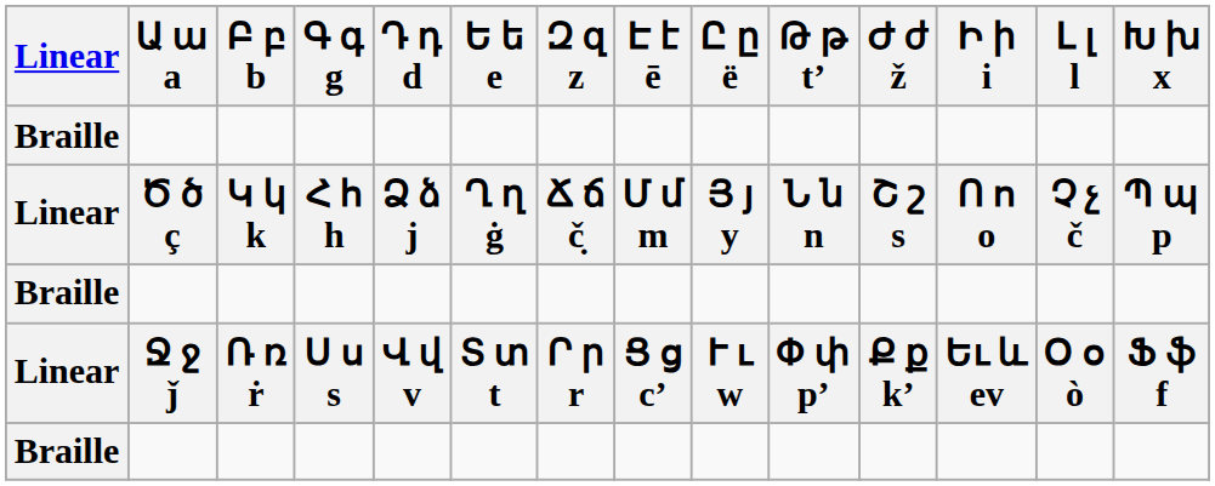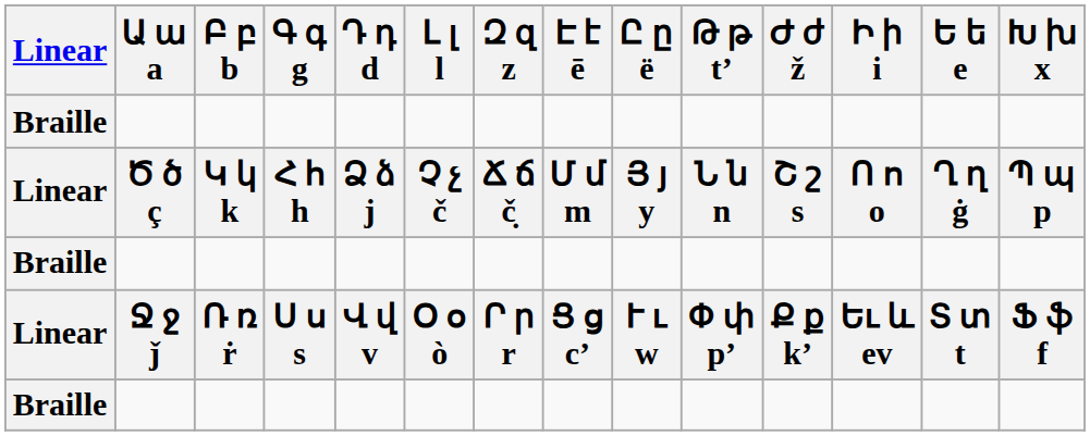columns swapped: Ե ե e <-> Լ լ l
